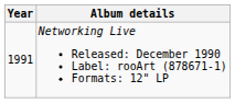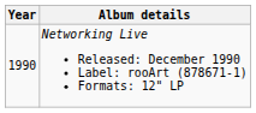row 2 | Year: 1991 -> 1990
